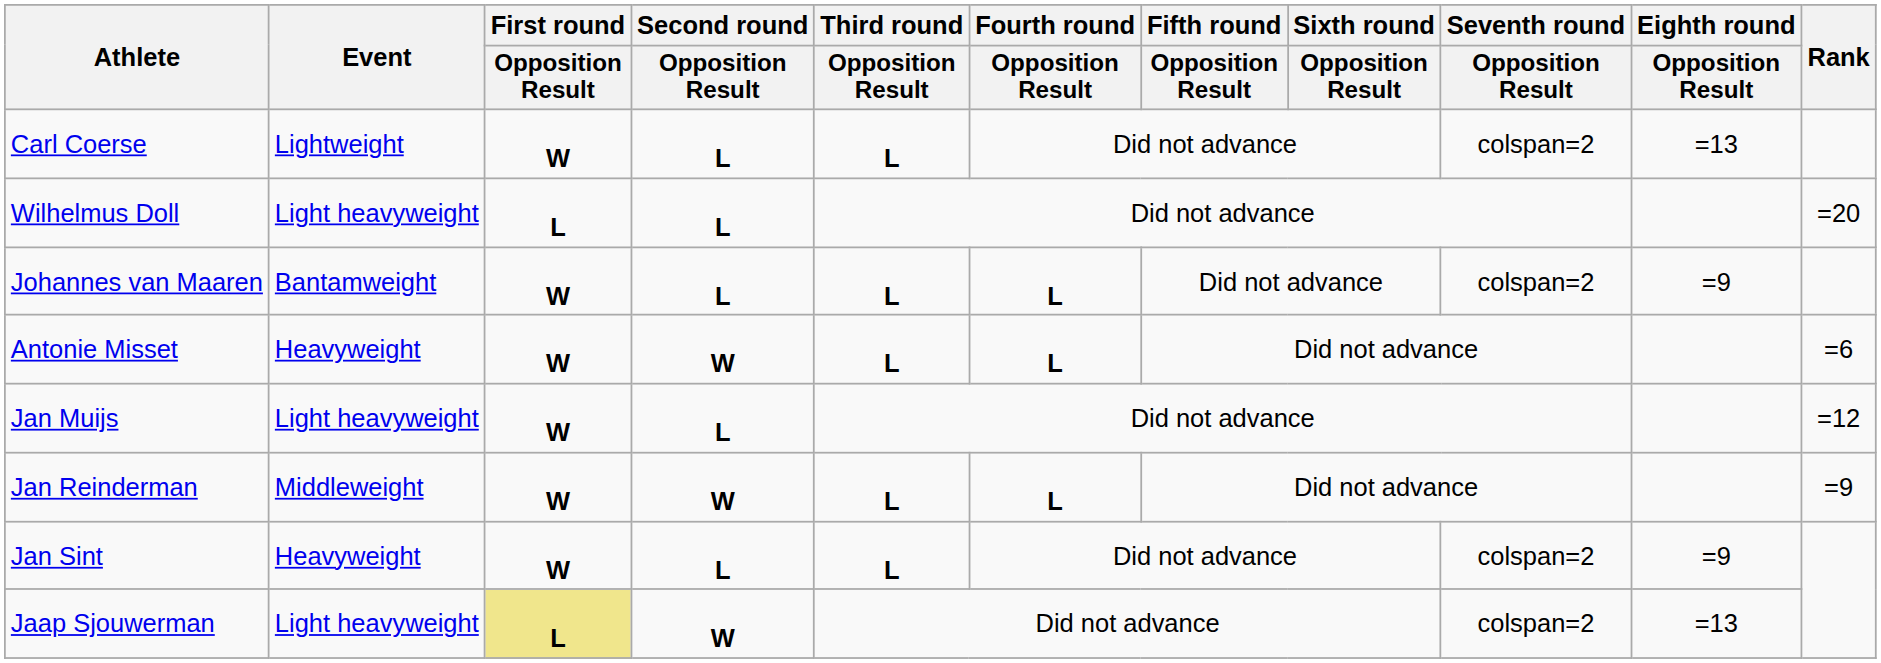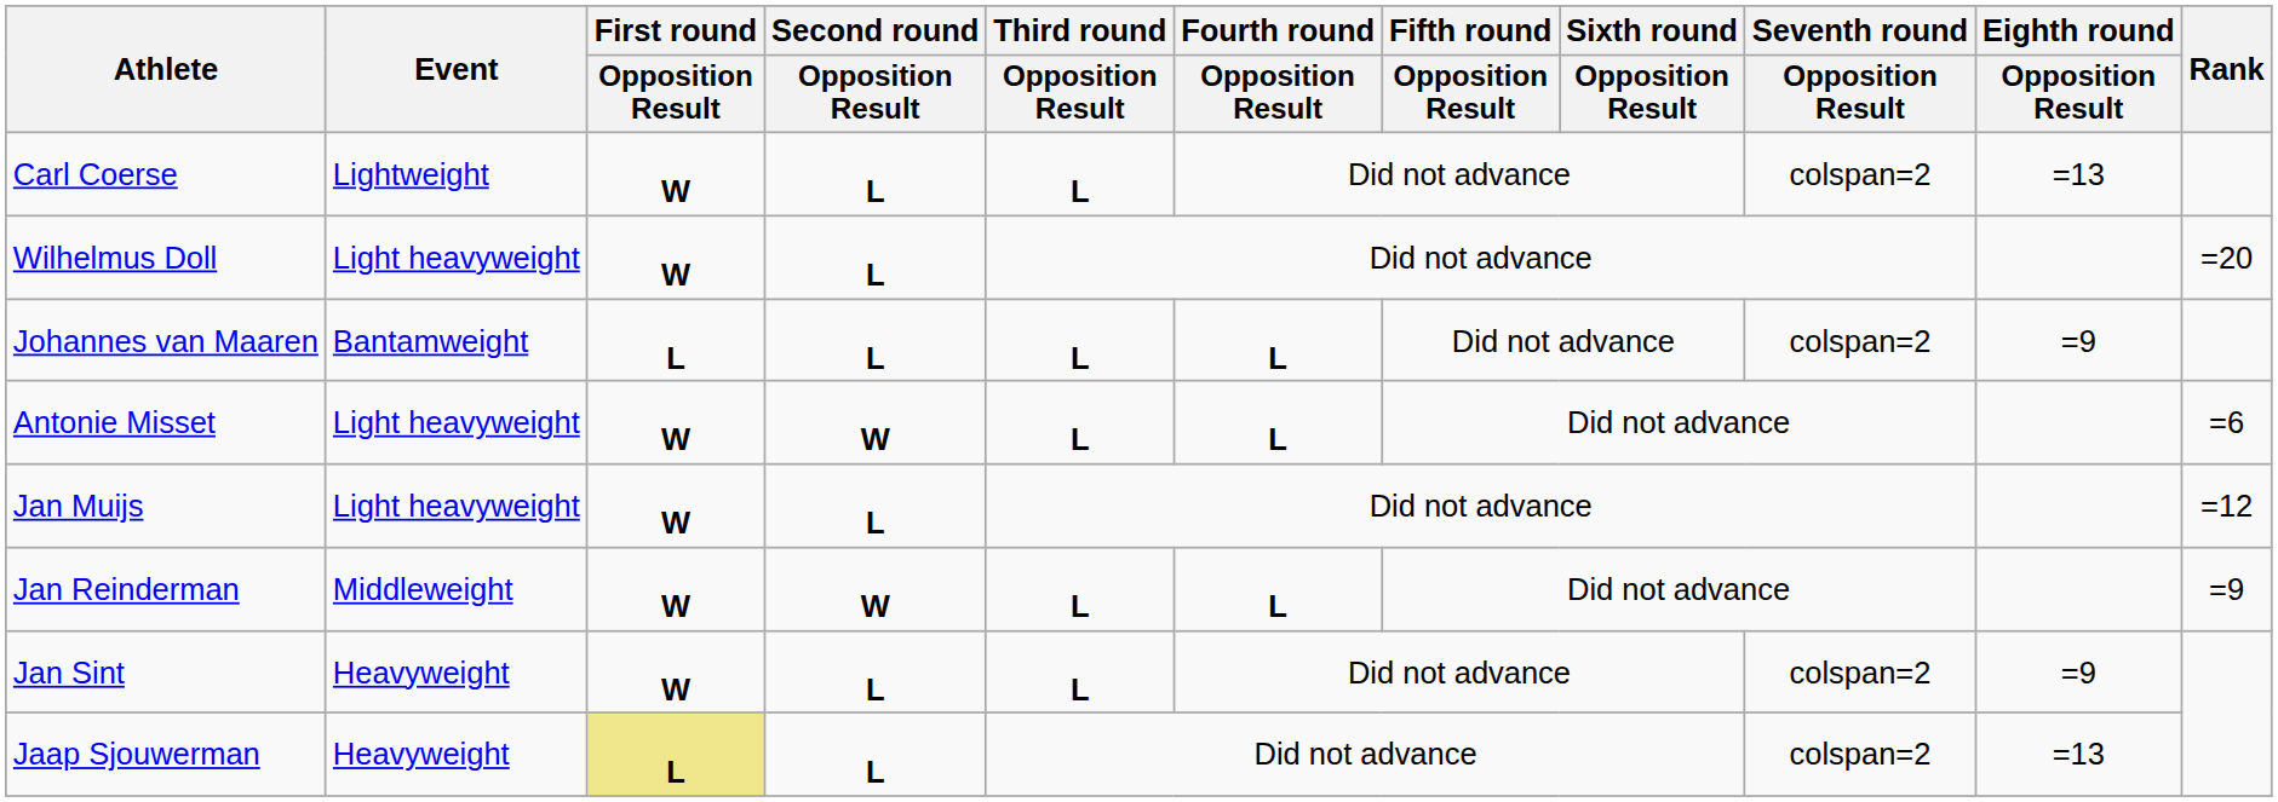Wilhelmus Doll | First round / Opposition Result: L -> W
Johannes van Maaren | First round / Opposition Result: W -> L
Antonie Misset | Event: Heavyweight -> Light heavyweight
Jaap Sjouwerman | Event: Light heavyweight -> Heavyweight
Jaap Sjouwerman | Second round / Opposition Result: W -> L
